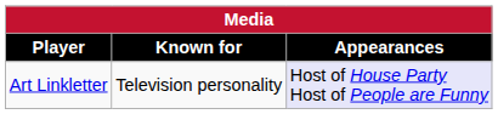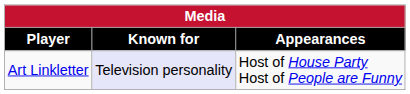Art Linkletter | Known for: no background -> lavender background
Art Linkletter | Appearances: lavender background -> no background
